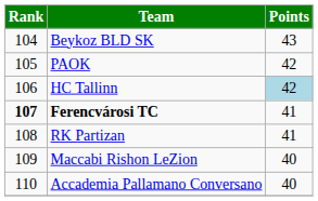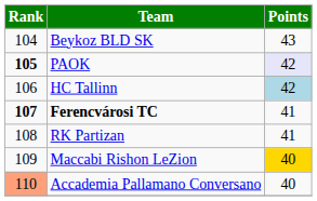PAOK | Rank: normal -> bold
PAOK | Points: no background -> lavender background
Maccabi Rishon LeZion | Points: no background -> gold background
Accademia Pallamano Conversano | Rank: no background -> lightsalmon background
